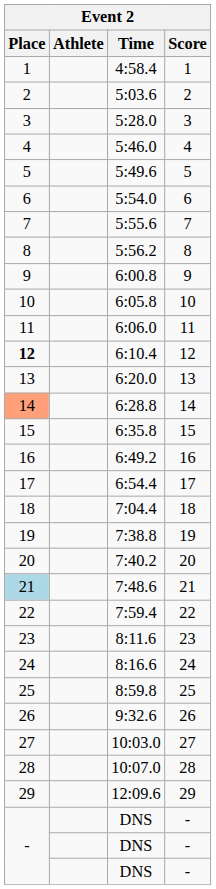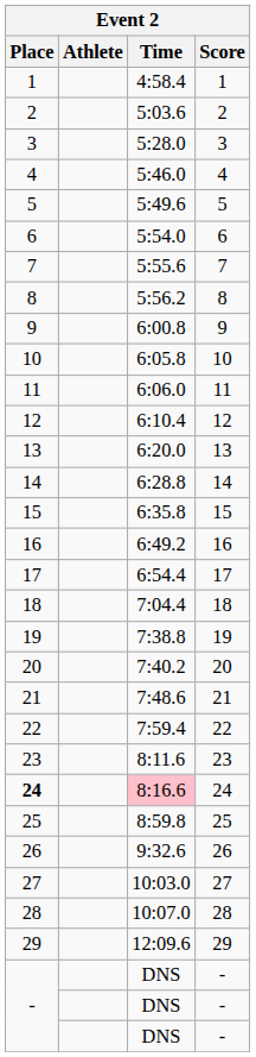row 14 | Place: bold -> normal
row 16 | Place: lightsalmon background -> no background
row 23 | Place: lightblue background -> no background
row 26 | Place: normal -> bold
row 26 | Time: no background -> pink background
